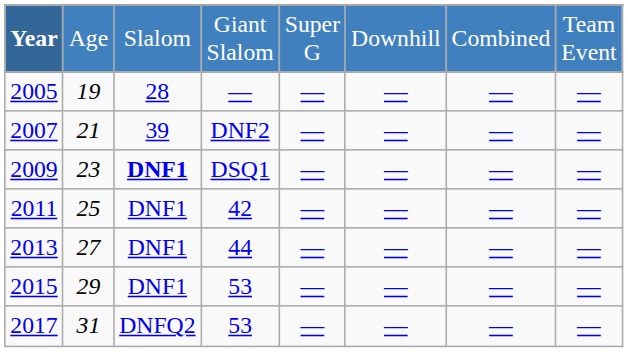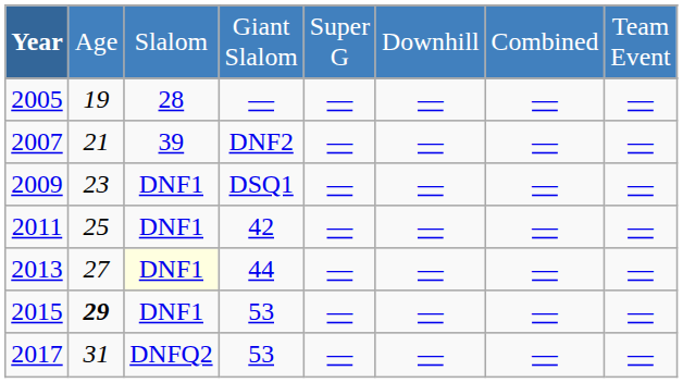2009 | column 3: bold -> normal
2013 | column 3: no background -> lightyellow background
2015 | column 2: normal -> bold
